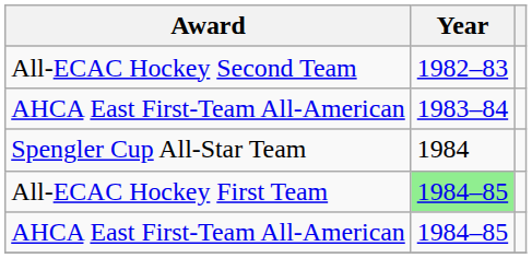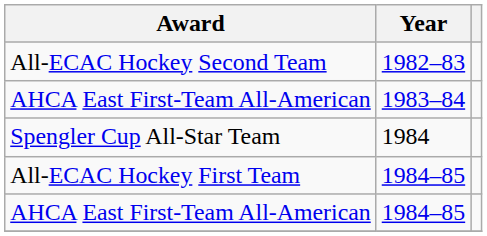row 5 | Year: lightgreen background -> no background
